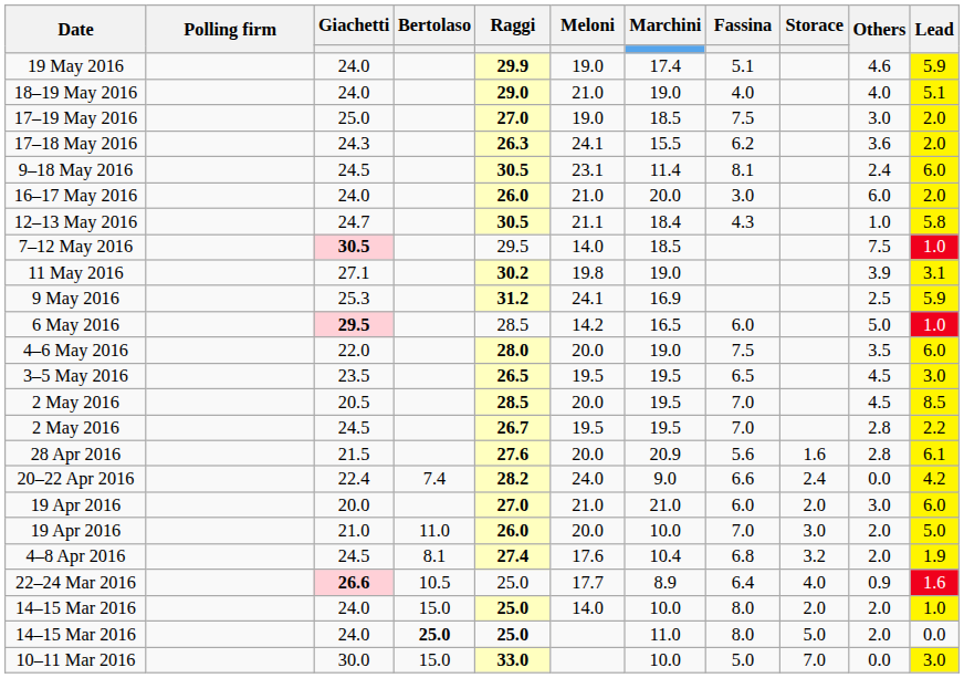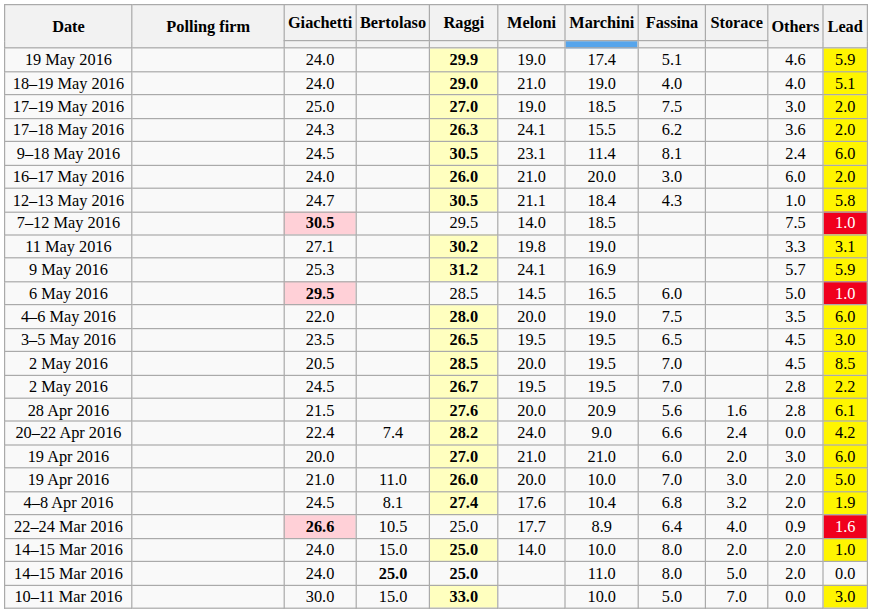11 May 2016 | Others: 3.9 -> 3.3
9 May 2016 | Others: 2.5 -> 5.7
6 May 2016 | Meloni: 14.2 -> 14.5
